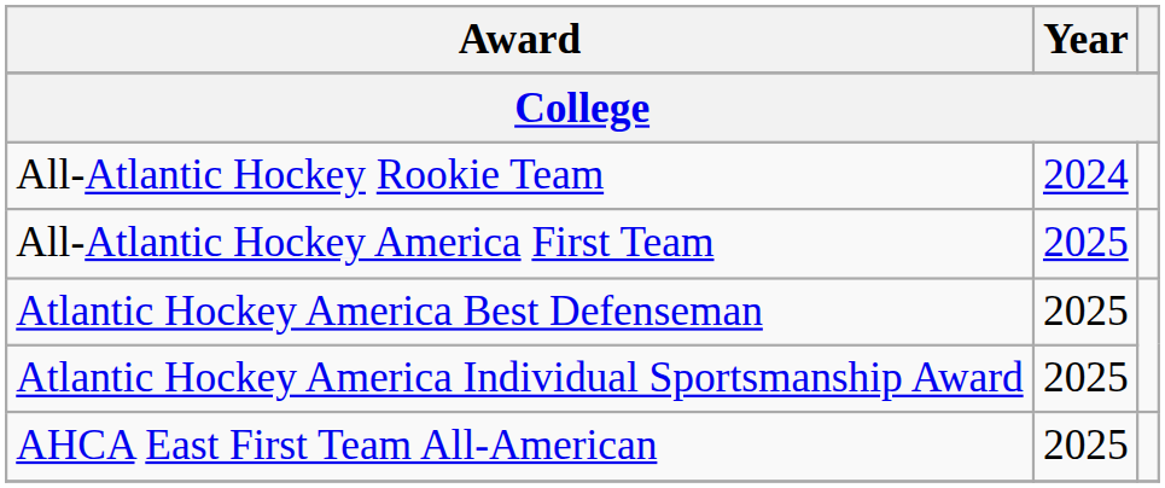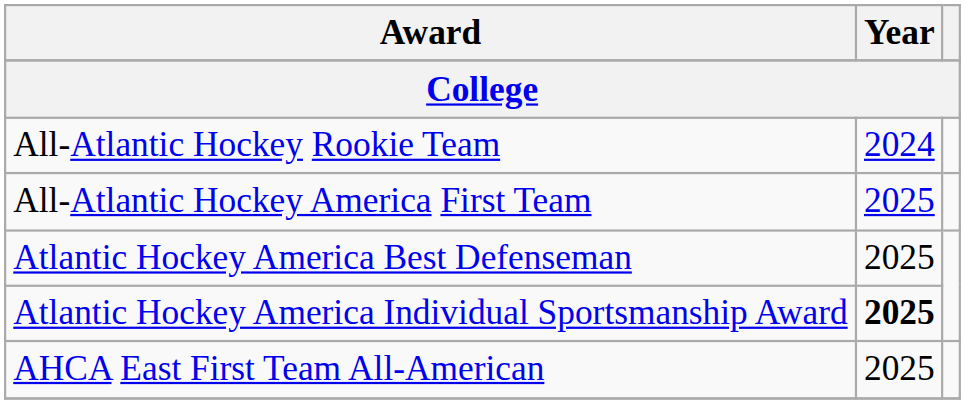Atlantic Hockey America Individual Sportsmanship Award | Year: normal -> bold
